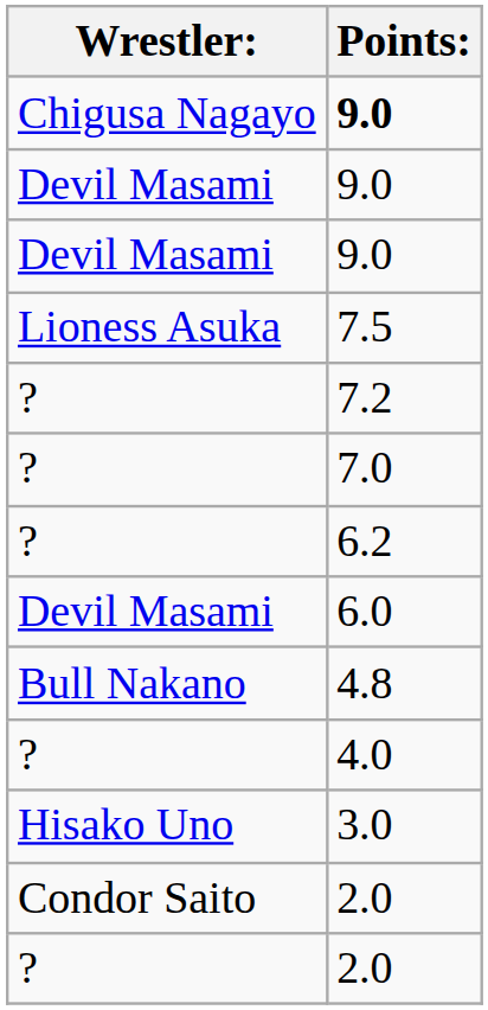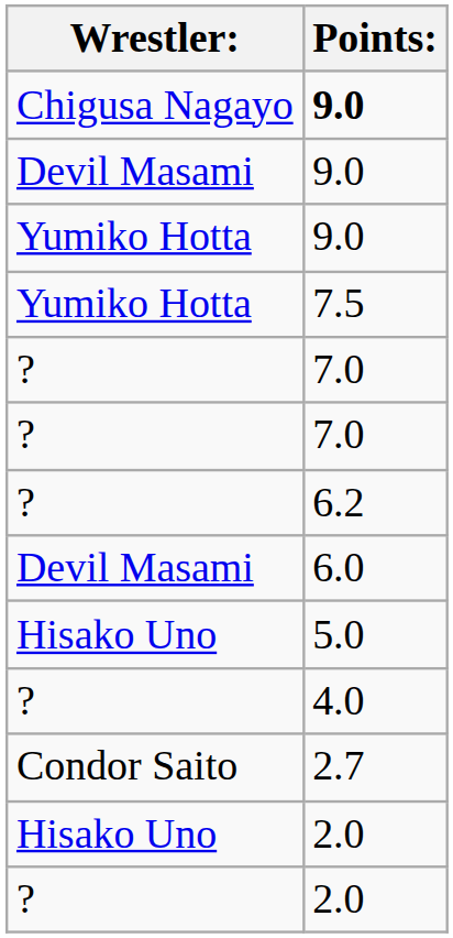row 4 | Wrestler:: Devil Masami -> Yumiko Hotta
row 5 | Wrestler:: Lioness Asuka -> Yumiko Hotta
row 6 | Points:: 7.2 -> 7.0
row 10 | Wrestler:: Bull Nakano -> Hisako Uno
row 10 | Points:: 4.8 -> 5.0
row 12 | Wrestler:: Hisako Uno -> Condor Saito
row 12 | Points:: 3.0 -> 2.7
row 13 | Wrestler:: Condor Saito -> Hisako Uno
